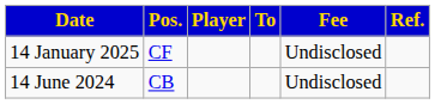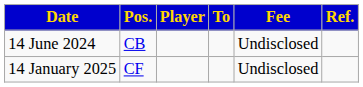rows swapped: 14 June 2024 <-> 14 January 2025
